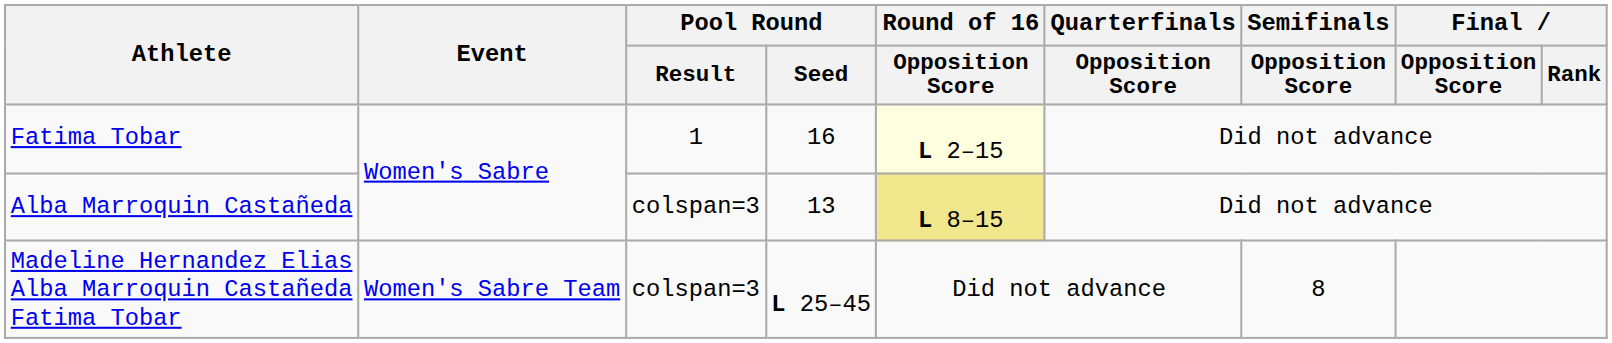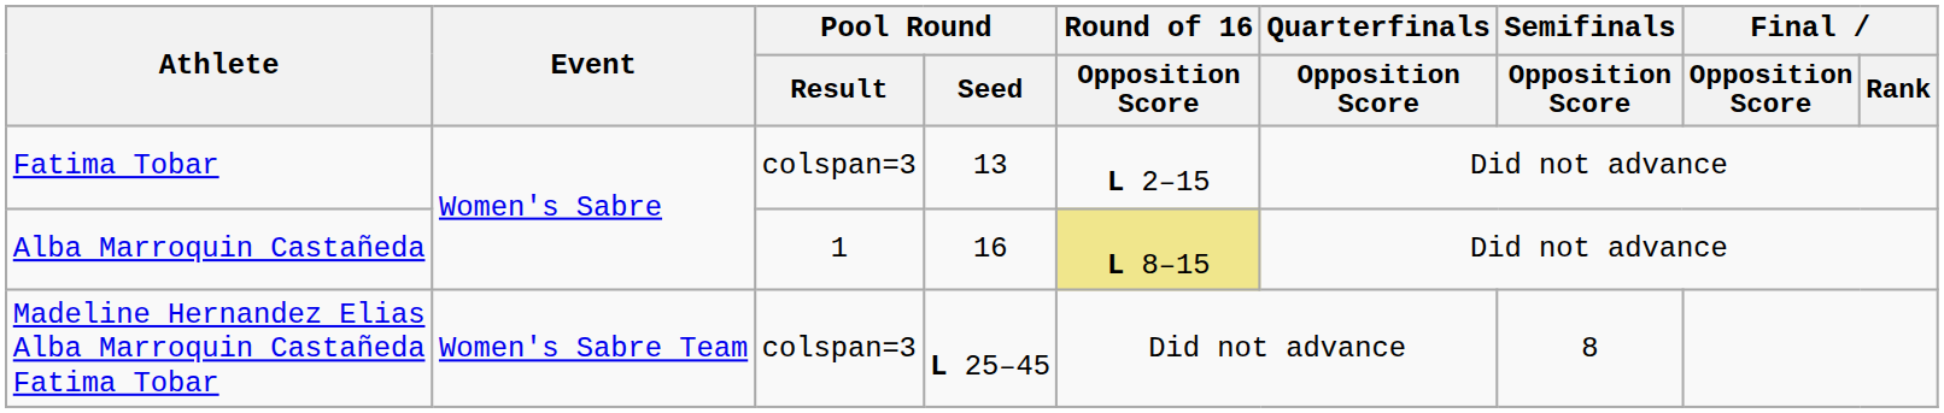Fatima Tobar | Pool Round / Result: 1 -> colspan=3
Fatima Tobar | Pool Round / Seed: 16 -> 13
Fatima Tobar | Round of 16 / Opposition Score: lightyellow background -> no background
Alba Marroquin Castañeda | Pool Round / Result: colspan=3 -> 1
Alba Marroquin Castañeda | Pool Round / Seed: 13 -> 16
